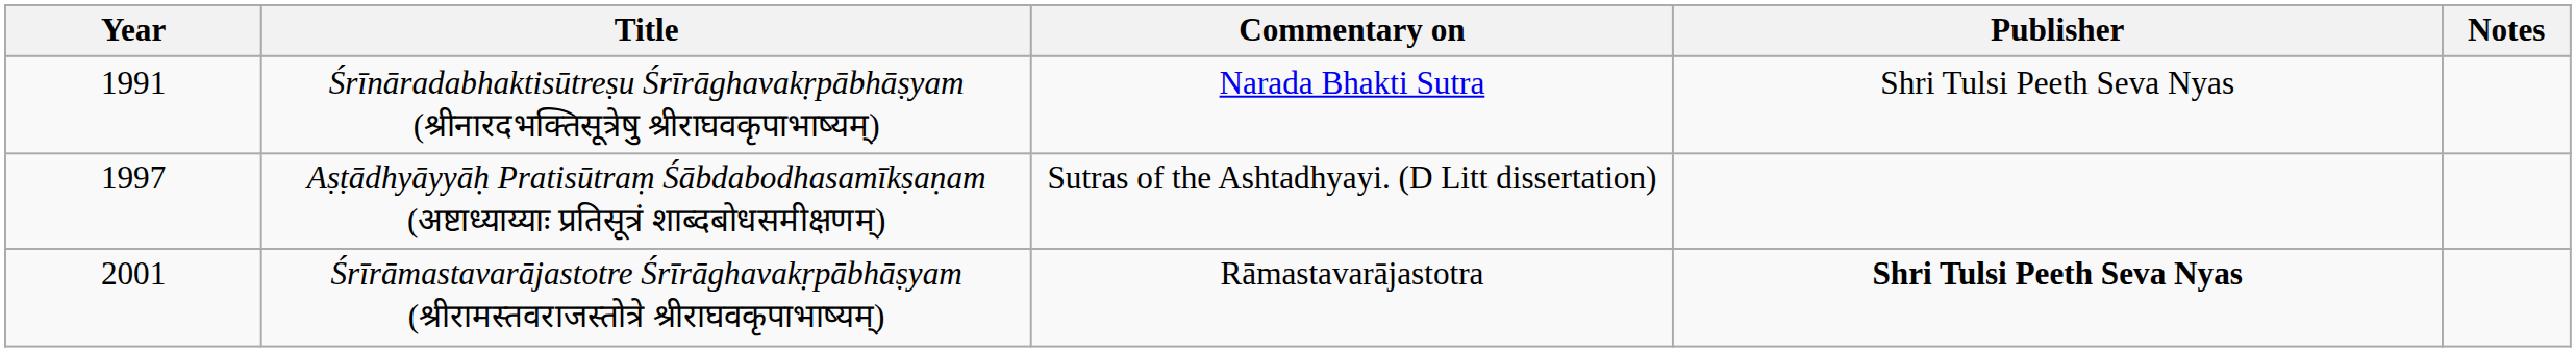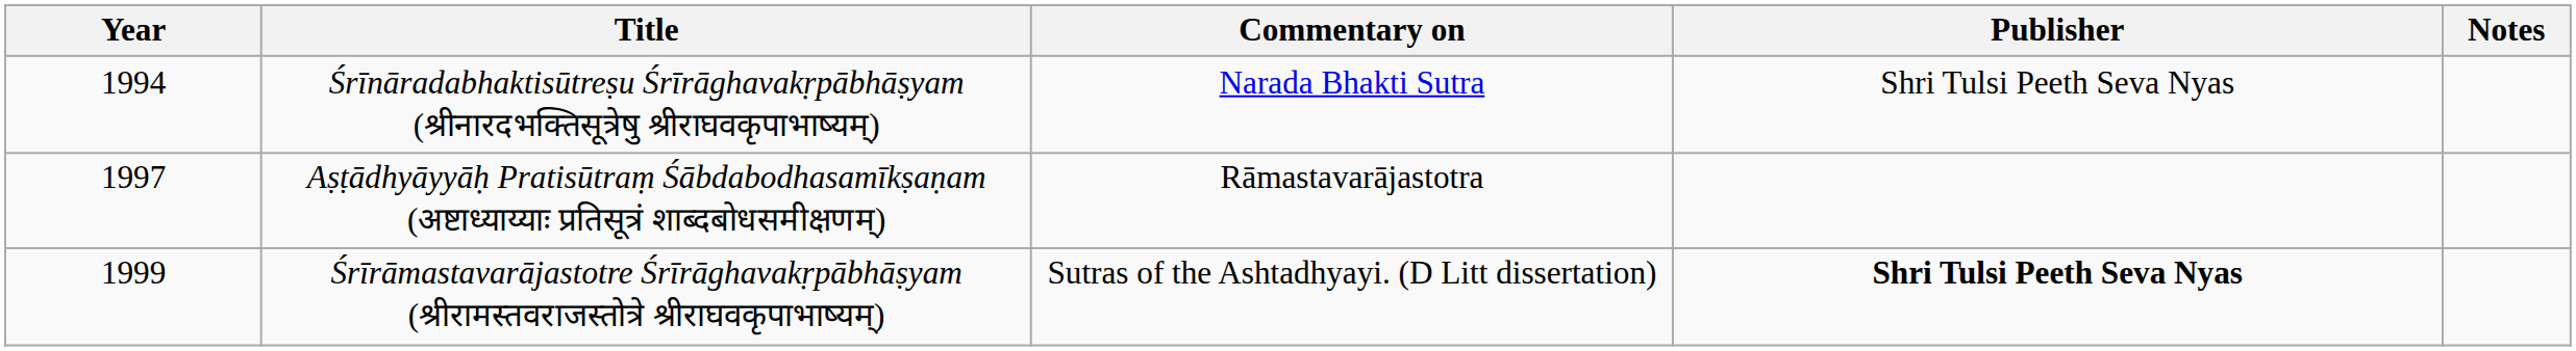row 2 | Year: 1991 -> 1994
row 3 | Commentary on: Sutras of the Ashtadhyayi. (D Litt dissertation) -> Rāmastavarājastotra
row 4 | Year: 2001 -> 1999
row 4 | Commentary on: Rāmastavarājastotra -> Sutras of the Ashtadhyayi. (D Litt dissertation)
